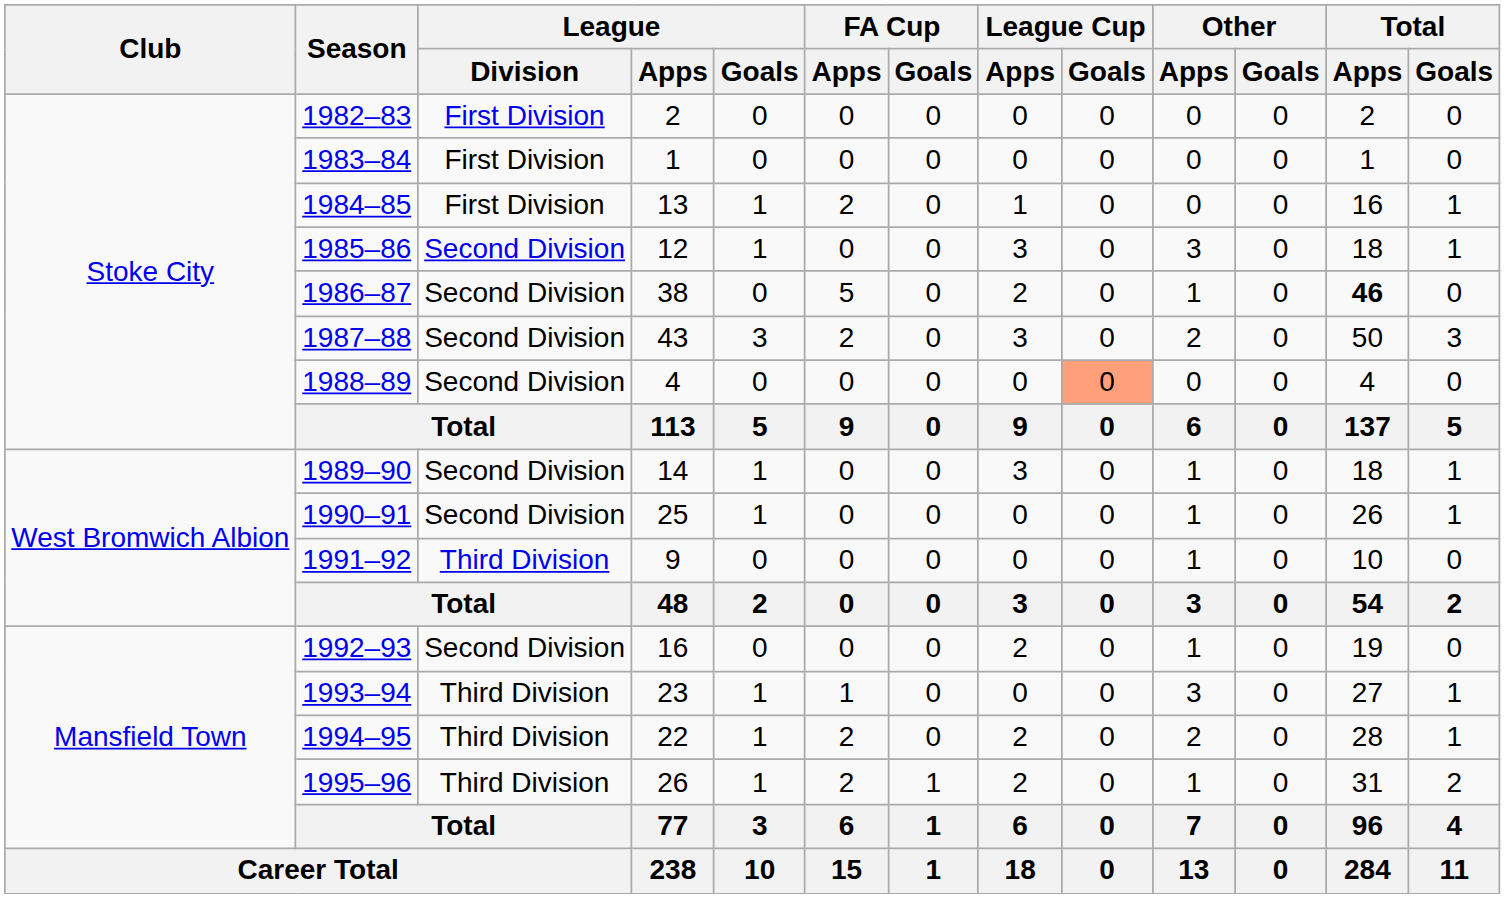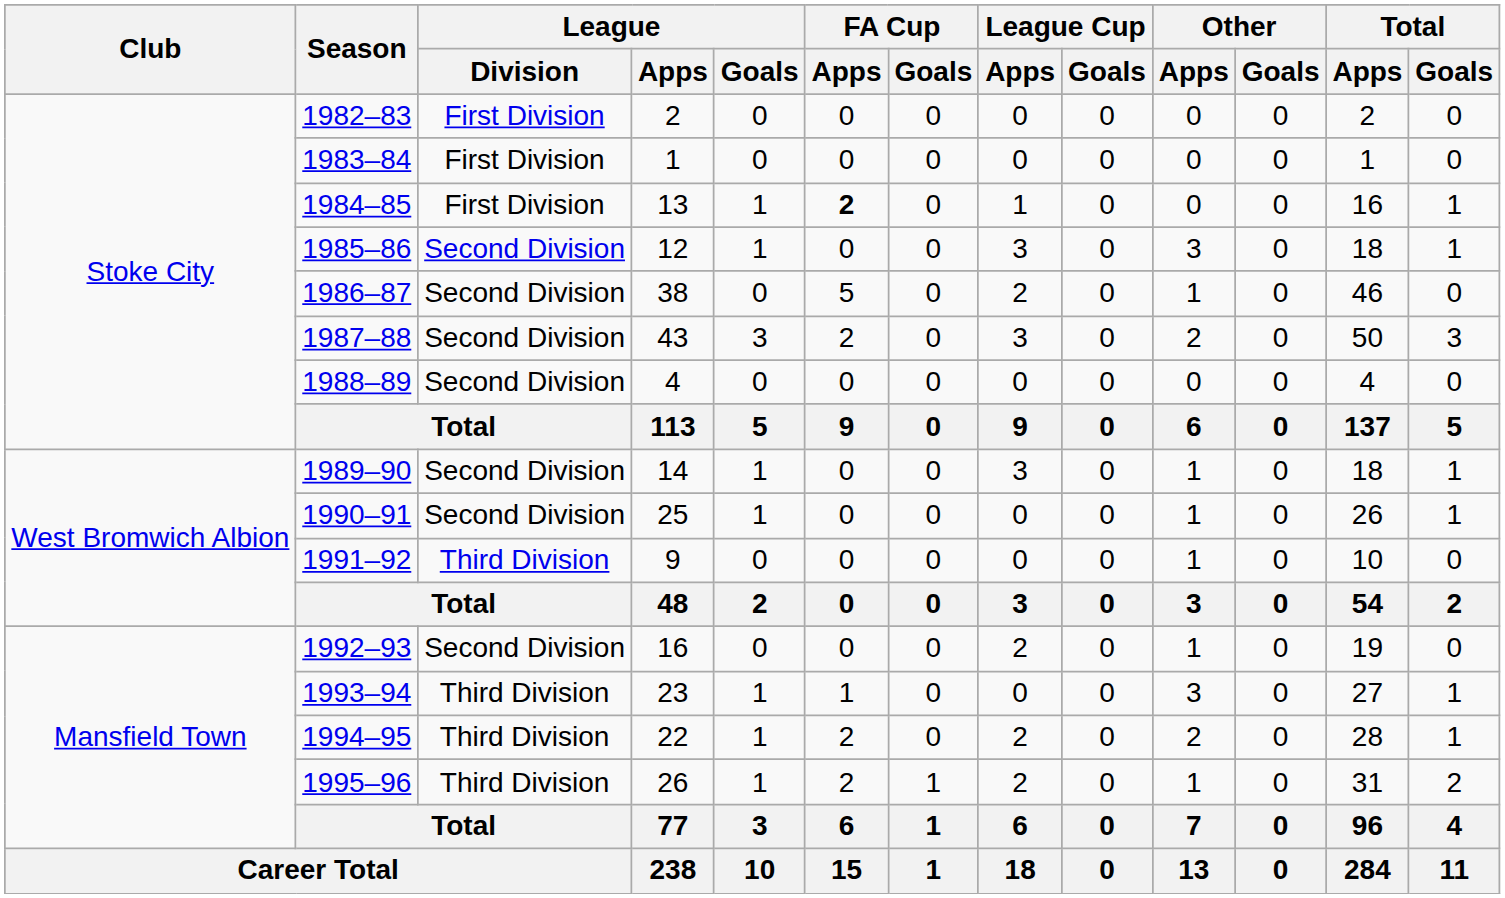1984–85 | FA Cup / Apps: normal -> bold
1986–87 | Total / Apps: bold -> normal
1988–89 | League Cup / Goals: lightsalmon background -> no background
